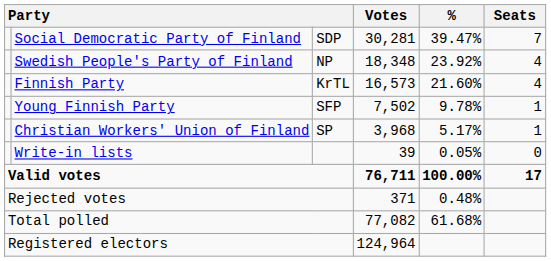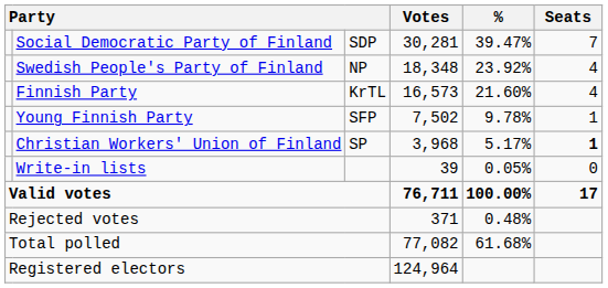Christian Workers' Union of Finland | Seats: normal -> bold
